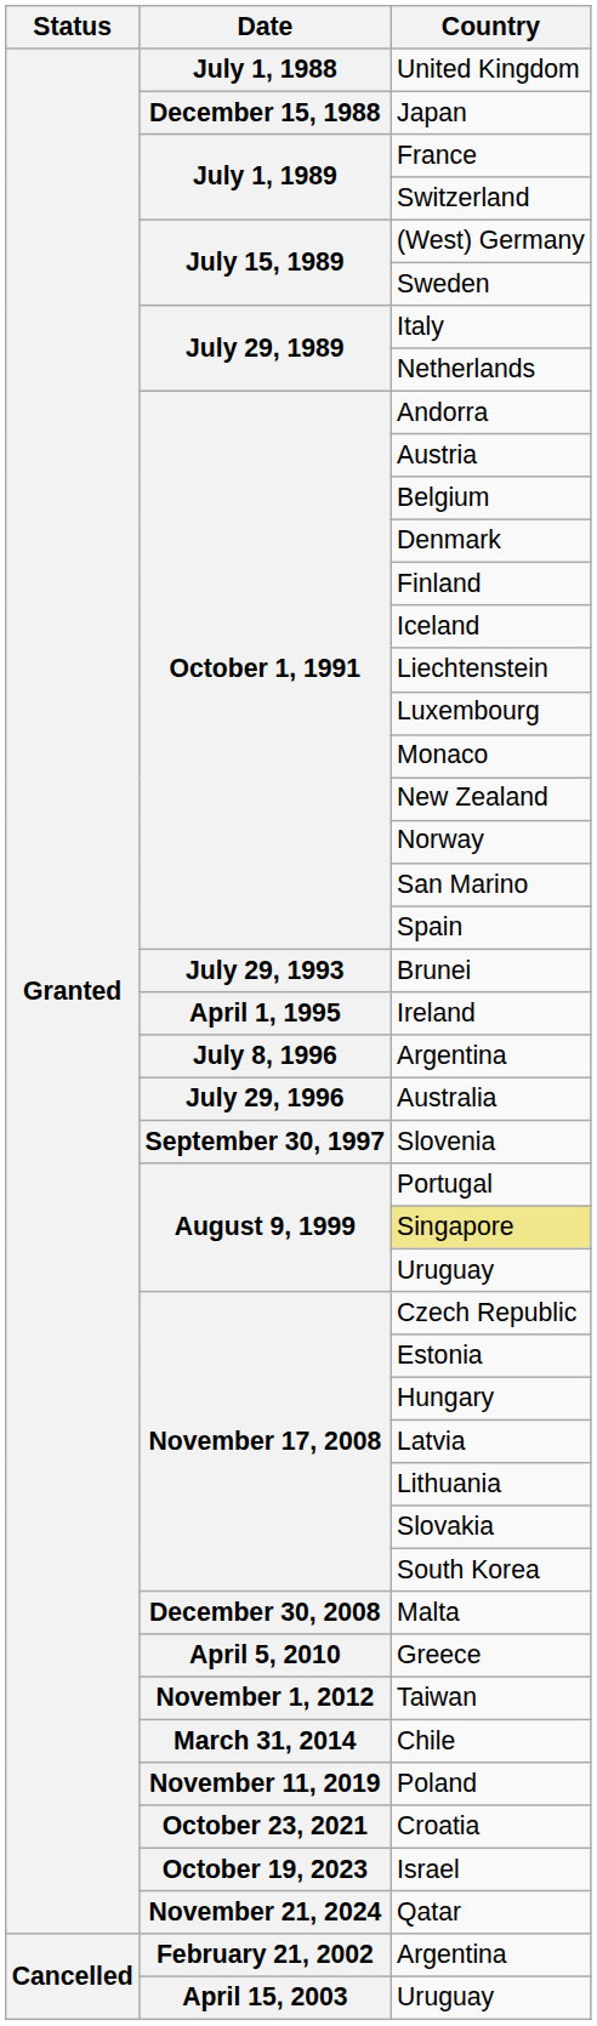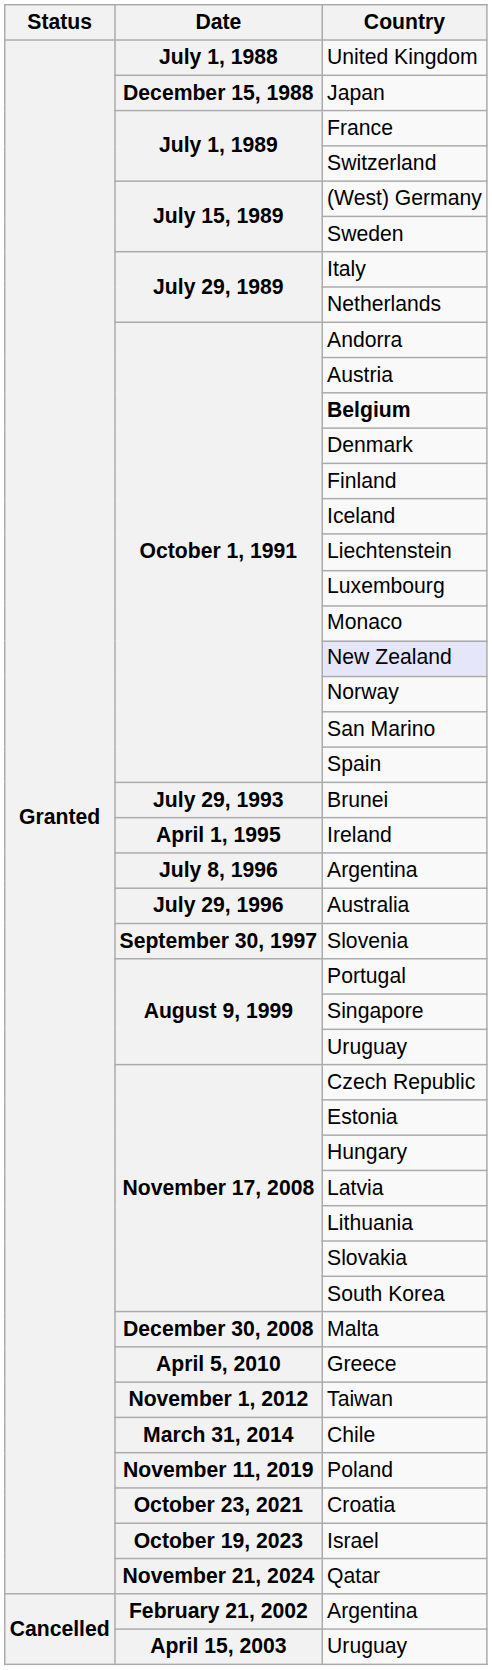Belgium | Country: normal -> bold
New Zealand | Country: no background -> lavender background
Singapore | Country: khaki background -> no background
